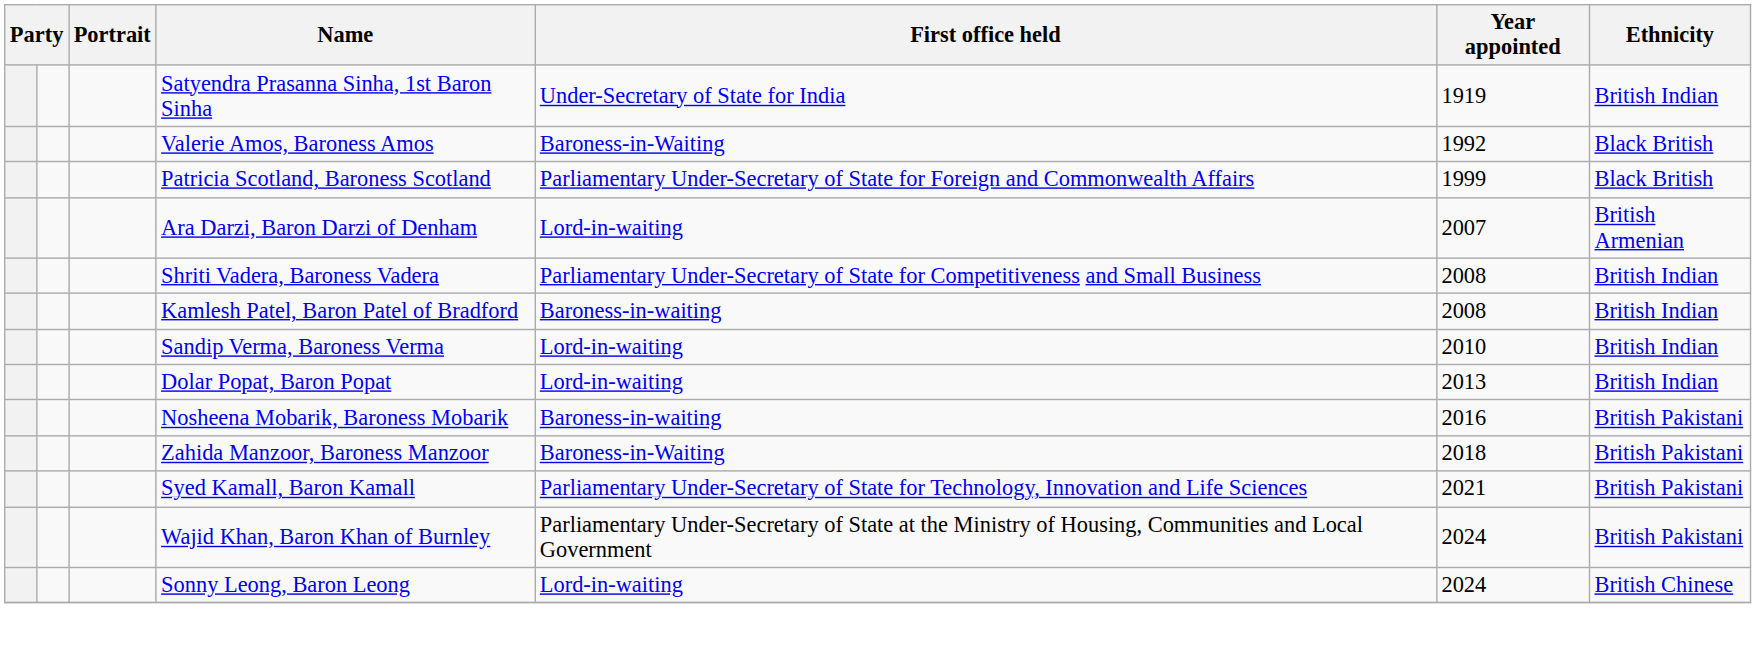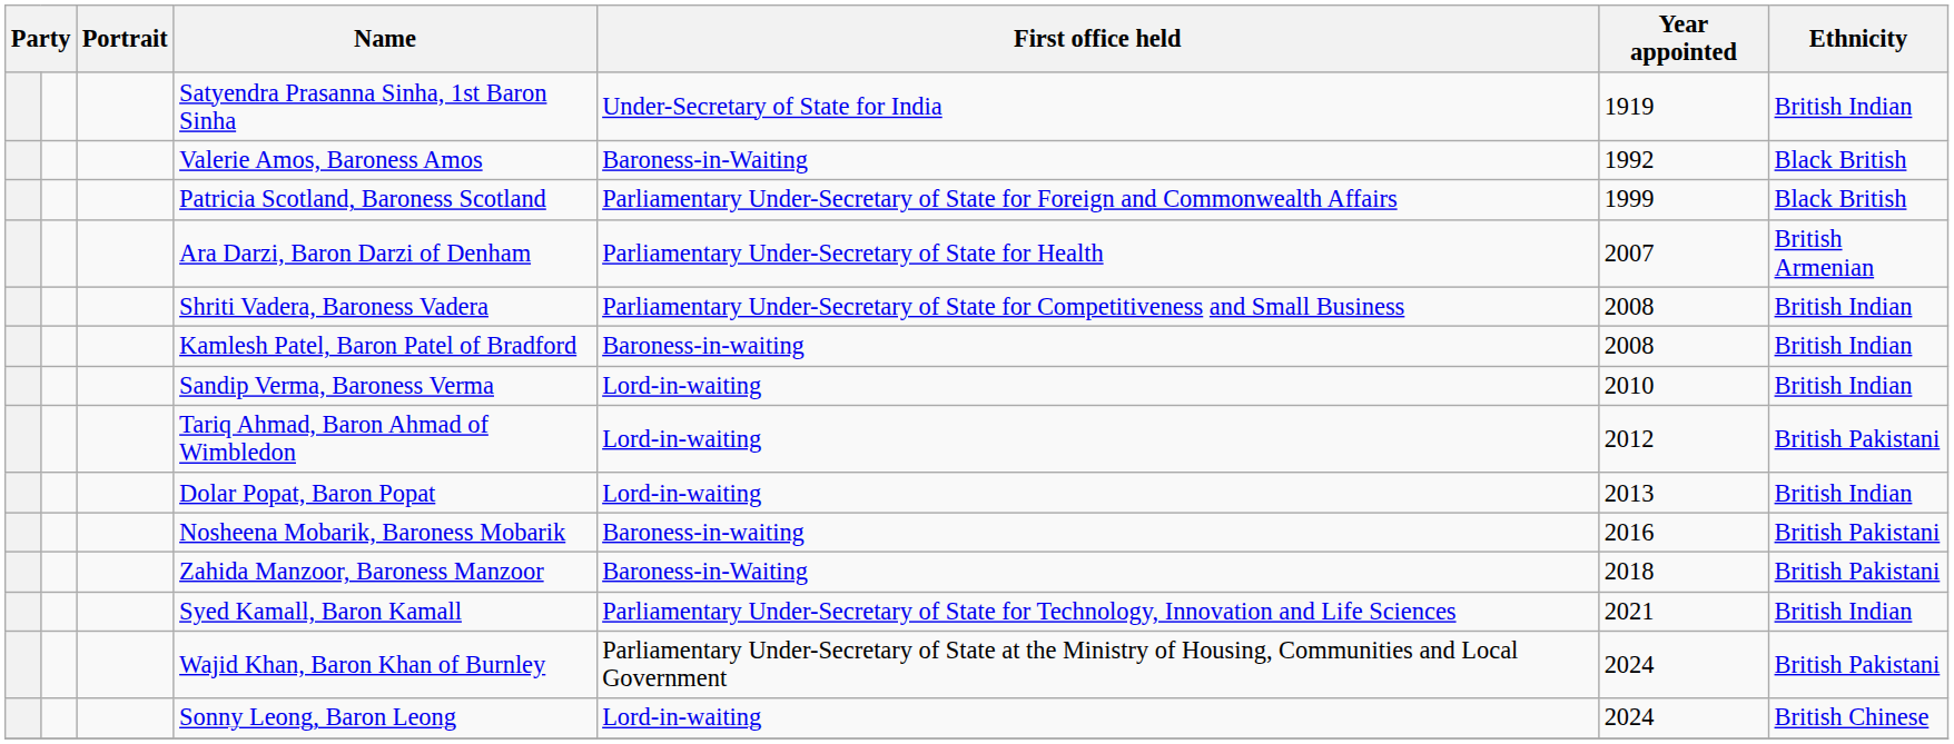Ara Darzi, Baron Darzi of Denham | First office held: Lord-in-waiting -> Parliamentary Under-Secretary of State for Health
+ row: Tariq Ahmad, Baron Ahmad of Wimbledon | Lord-in-waiting | 2012 | British Pakistani
Syed Kamall, Baron Kamall | Ethnicity: British Pakistani -> British Indian
